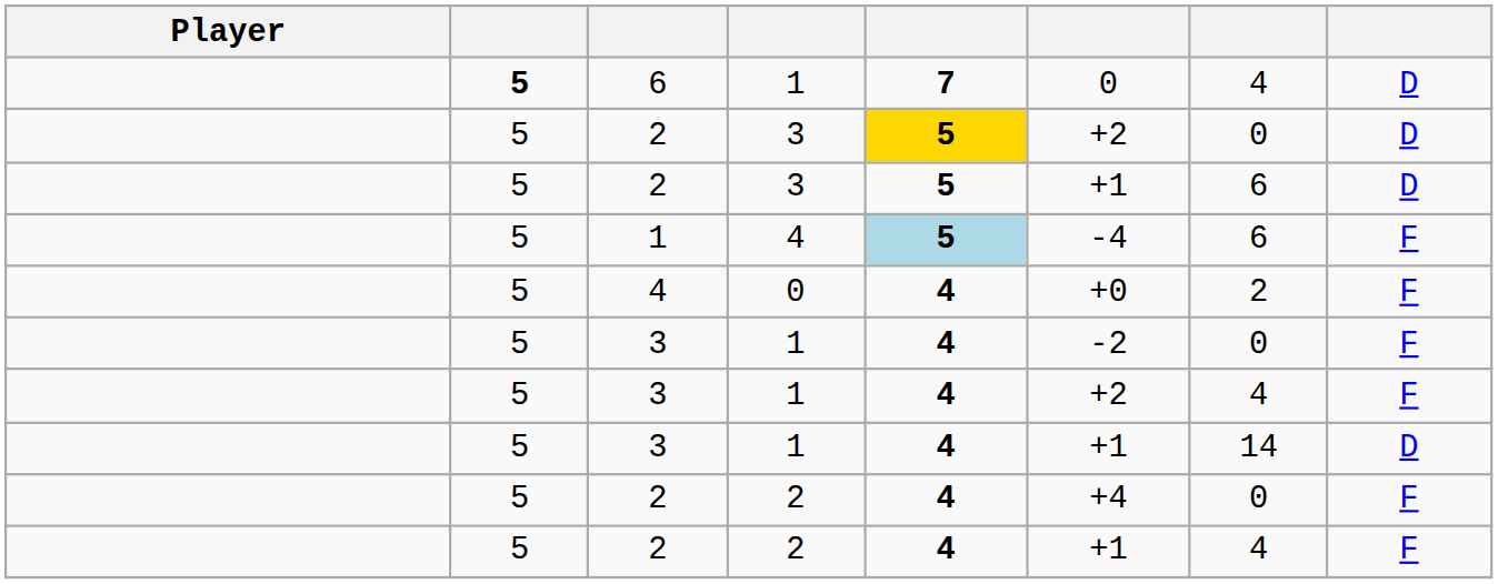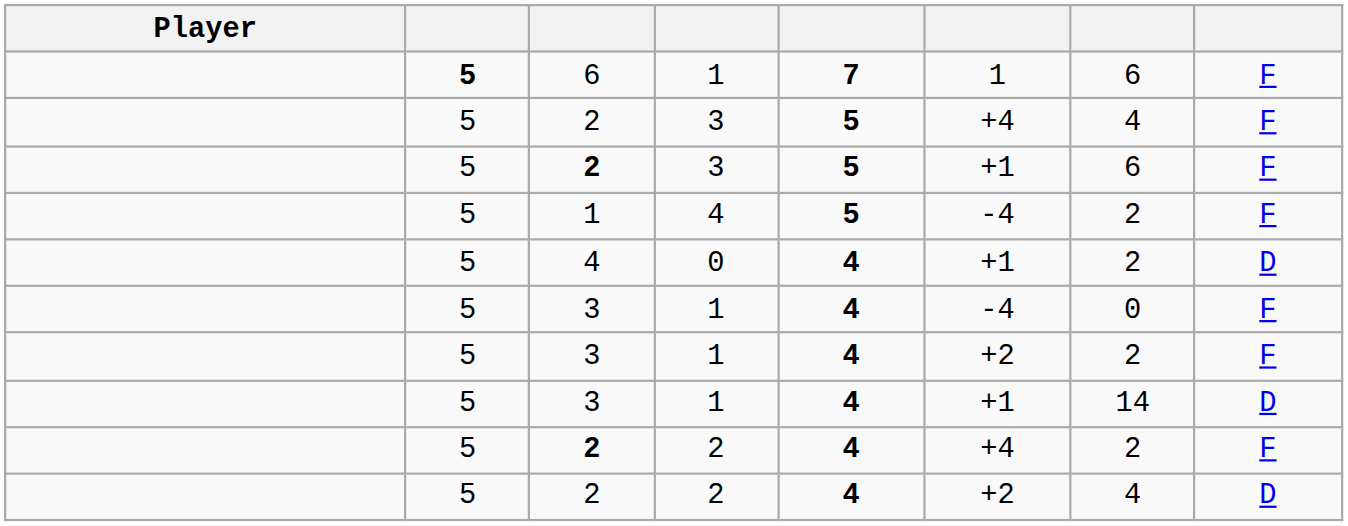row 2 | column 6: 0 -> 1
row 2 | column 7: 4 -> 6
row 2 | column 8: D -> F
row 3 | column 5: gold background -> no background
row 3 | column 6: +2 -> +4
row 3 | column 7: 0 -> 4
row 3 | column 8: D -> F
row 4 | column 3: normal -> bold
row 4 | column 8: D -> F
row 5 | column 5: lightblue background -> no background
row 5 | column 7: 6 -> 2
row 6 | column 6: +0 -> +1
row 6 | column 8: F -> D
row 7 | column 6: -2 -> -4
row 8 | column 7: 4 -> 2
row 10 | column 3: normal -> bold
row 10 | column 7: 0 -> 2
row 11 | column 6: +1 -> +2
row 11 | column 8: F -> D
